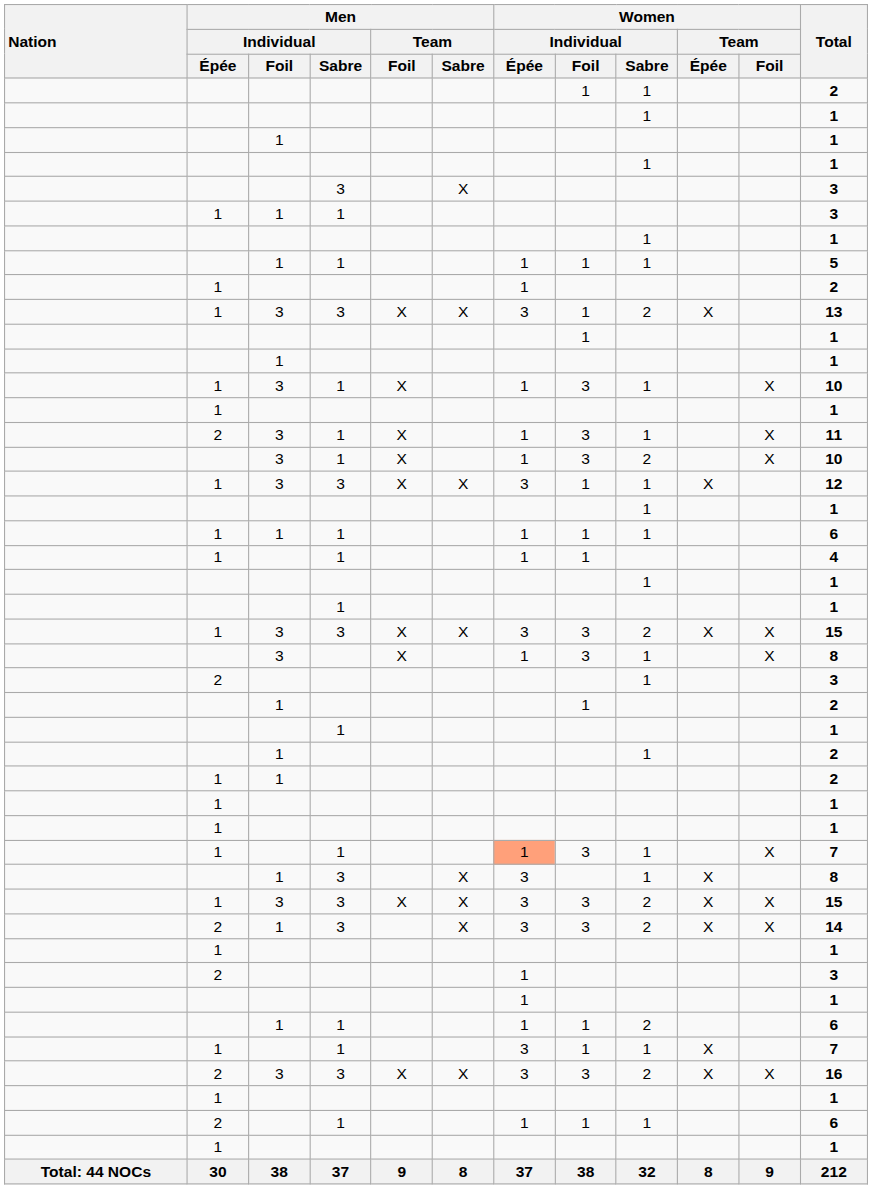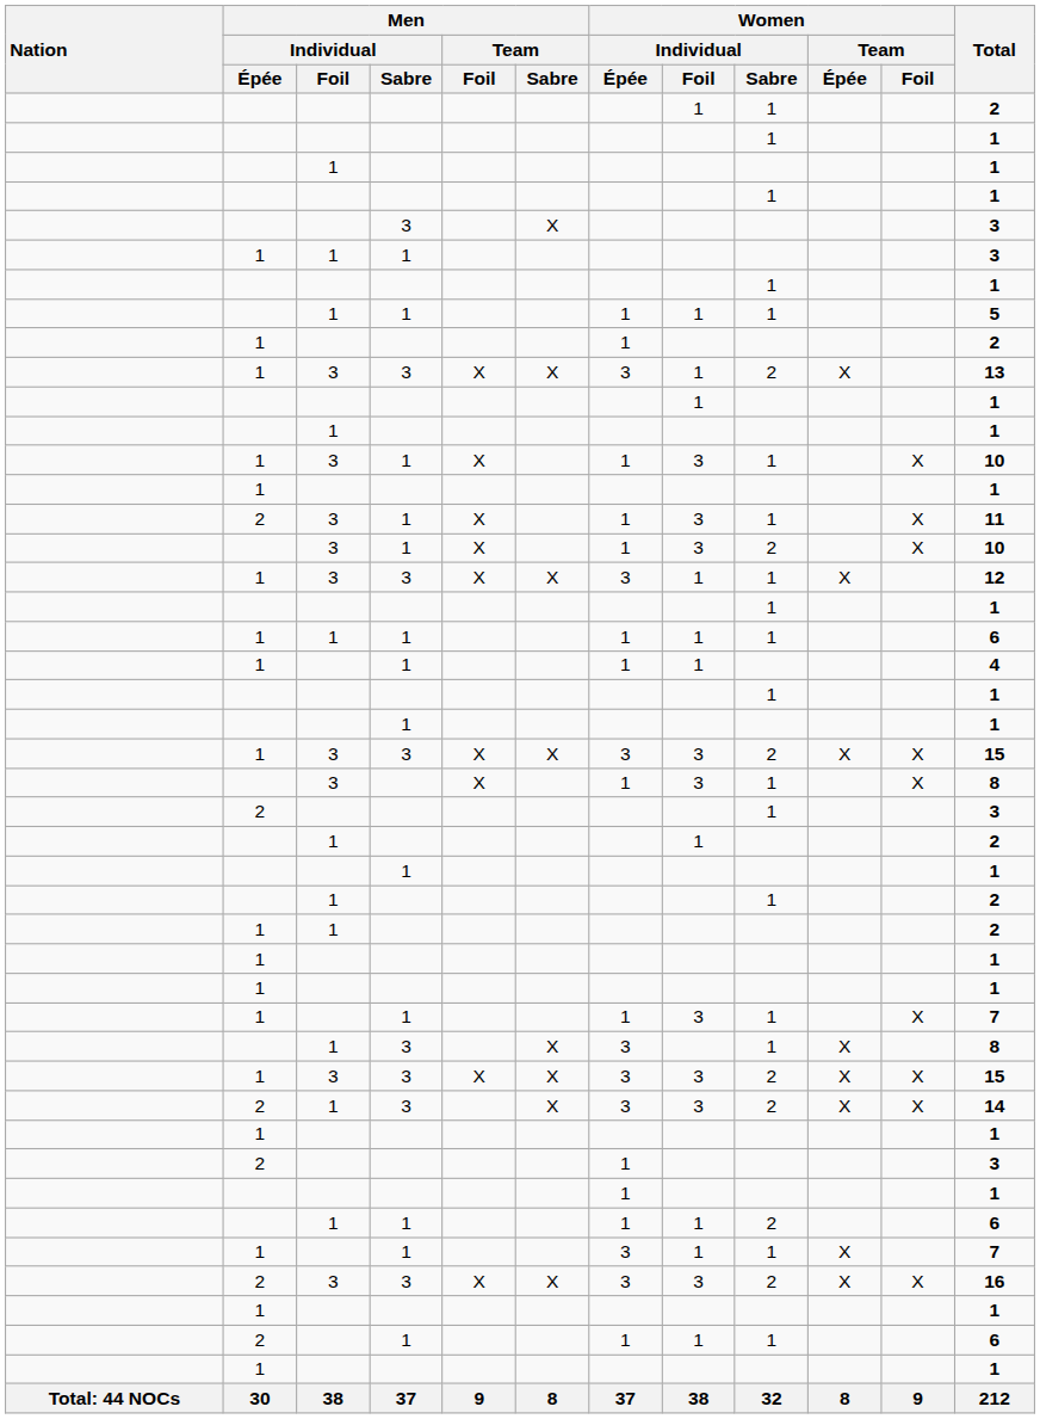row 35 | Women / Individual / Épée: lightsalmon background -> no background
